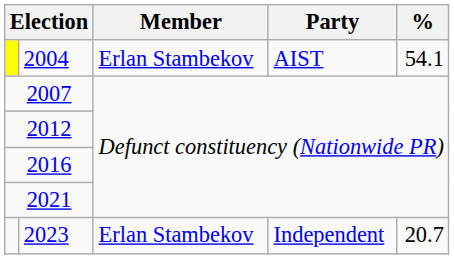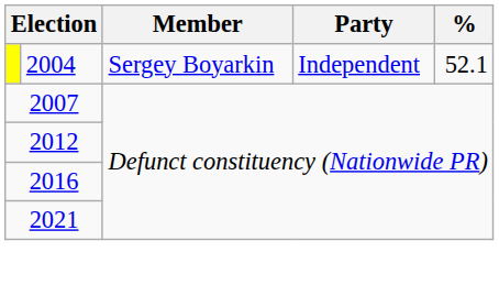2004 | Member: Erlan Stambekov -> Sergey Boyarkin
2004 | Party: AIST -> Independent
2004 | %: 54.1 -> 52.1
- row: 2023 | Erlan Stambekov | Independent | 20.7
